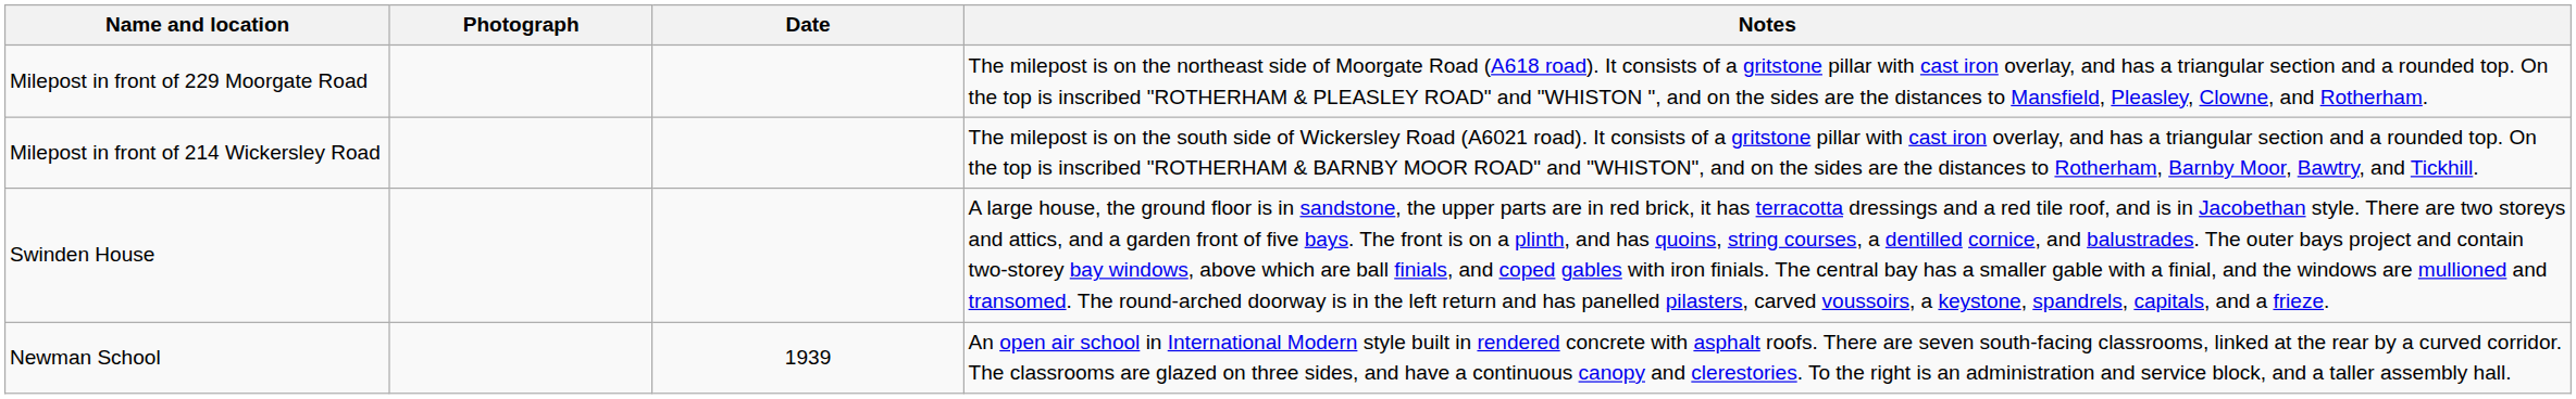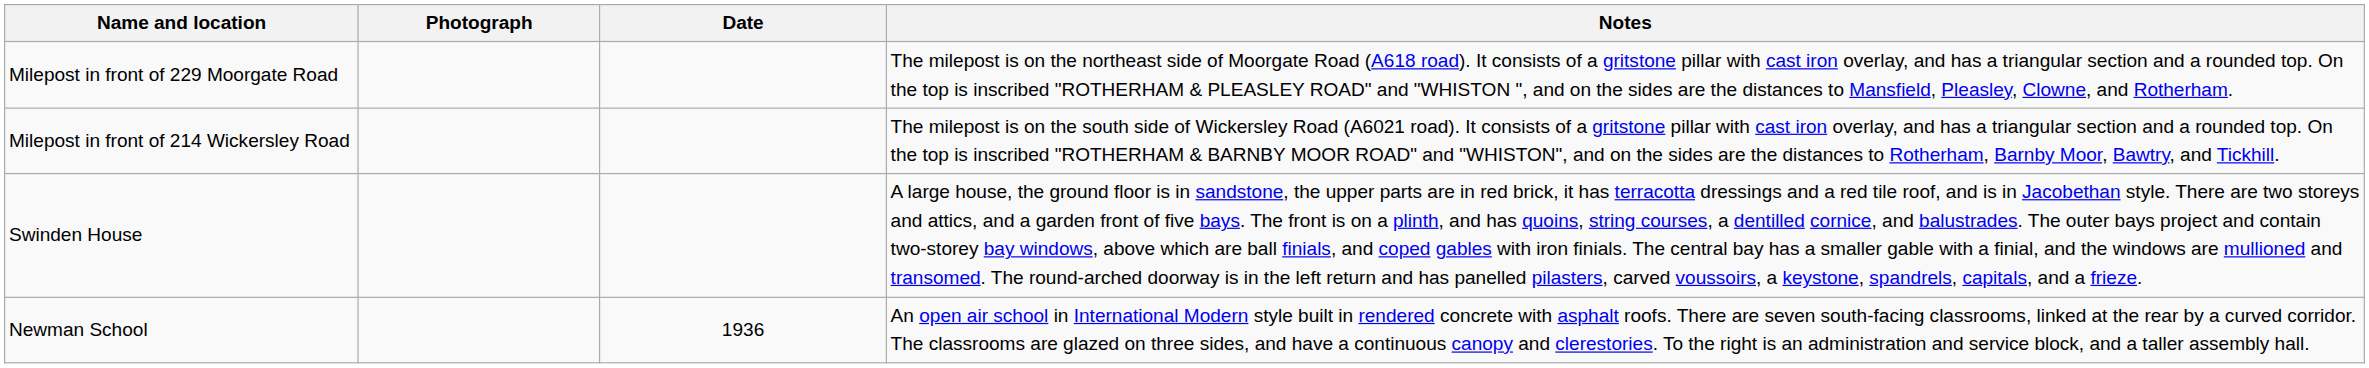Newman School | Date: 1939 -> 1936
